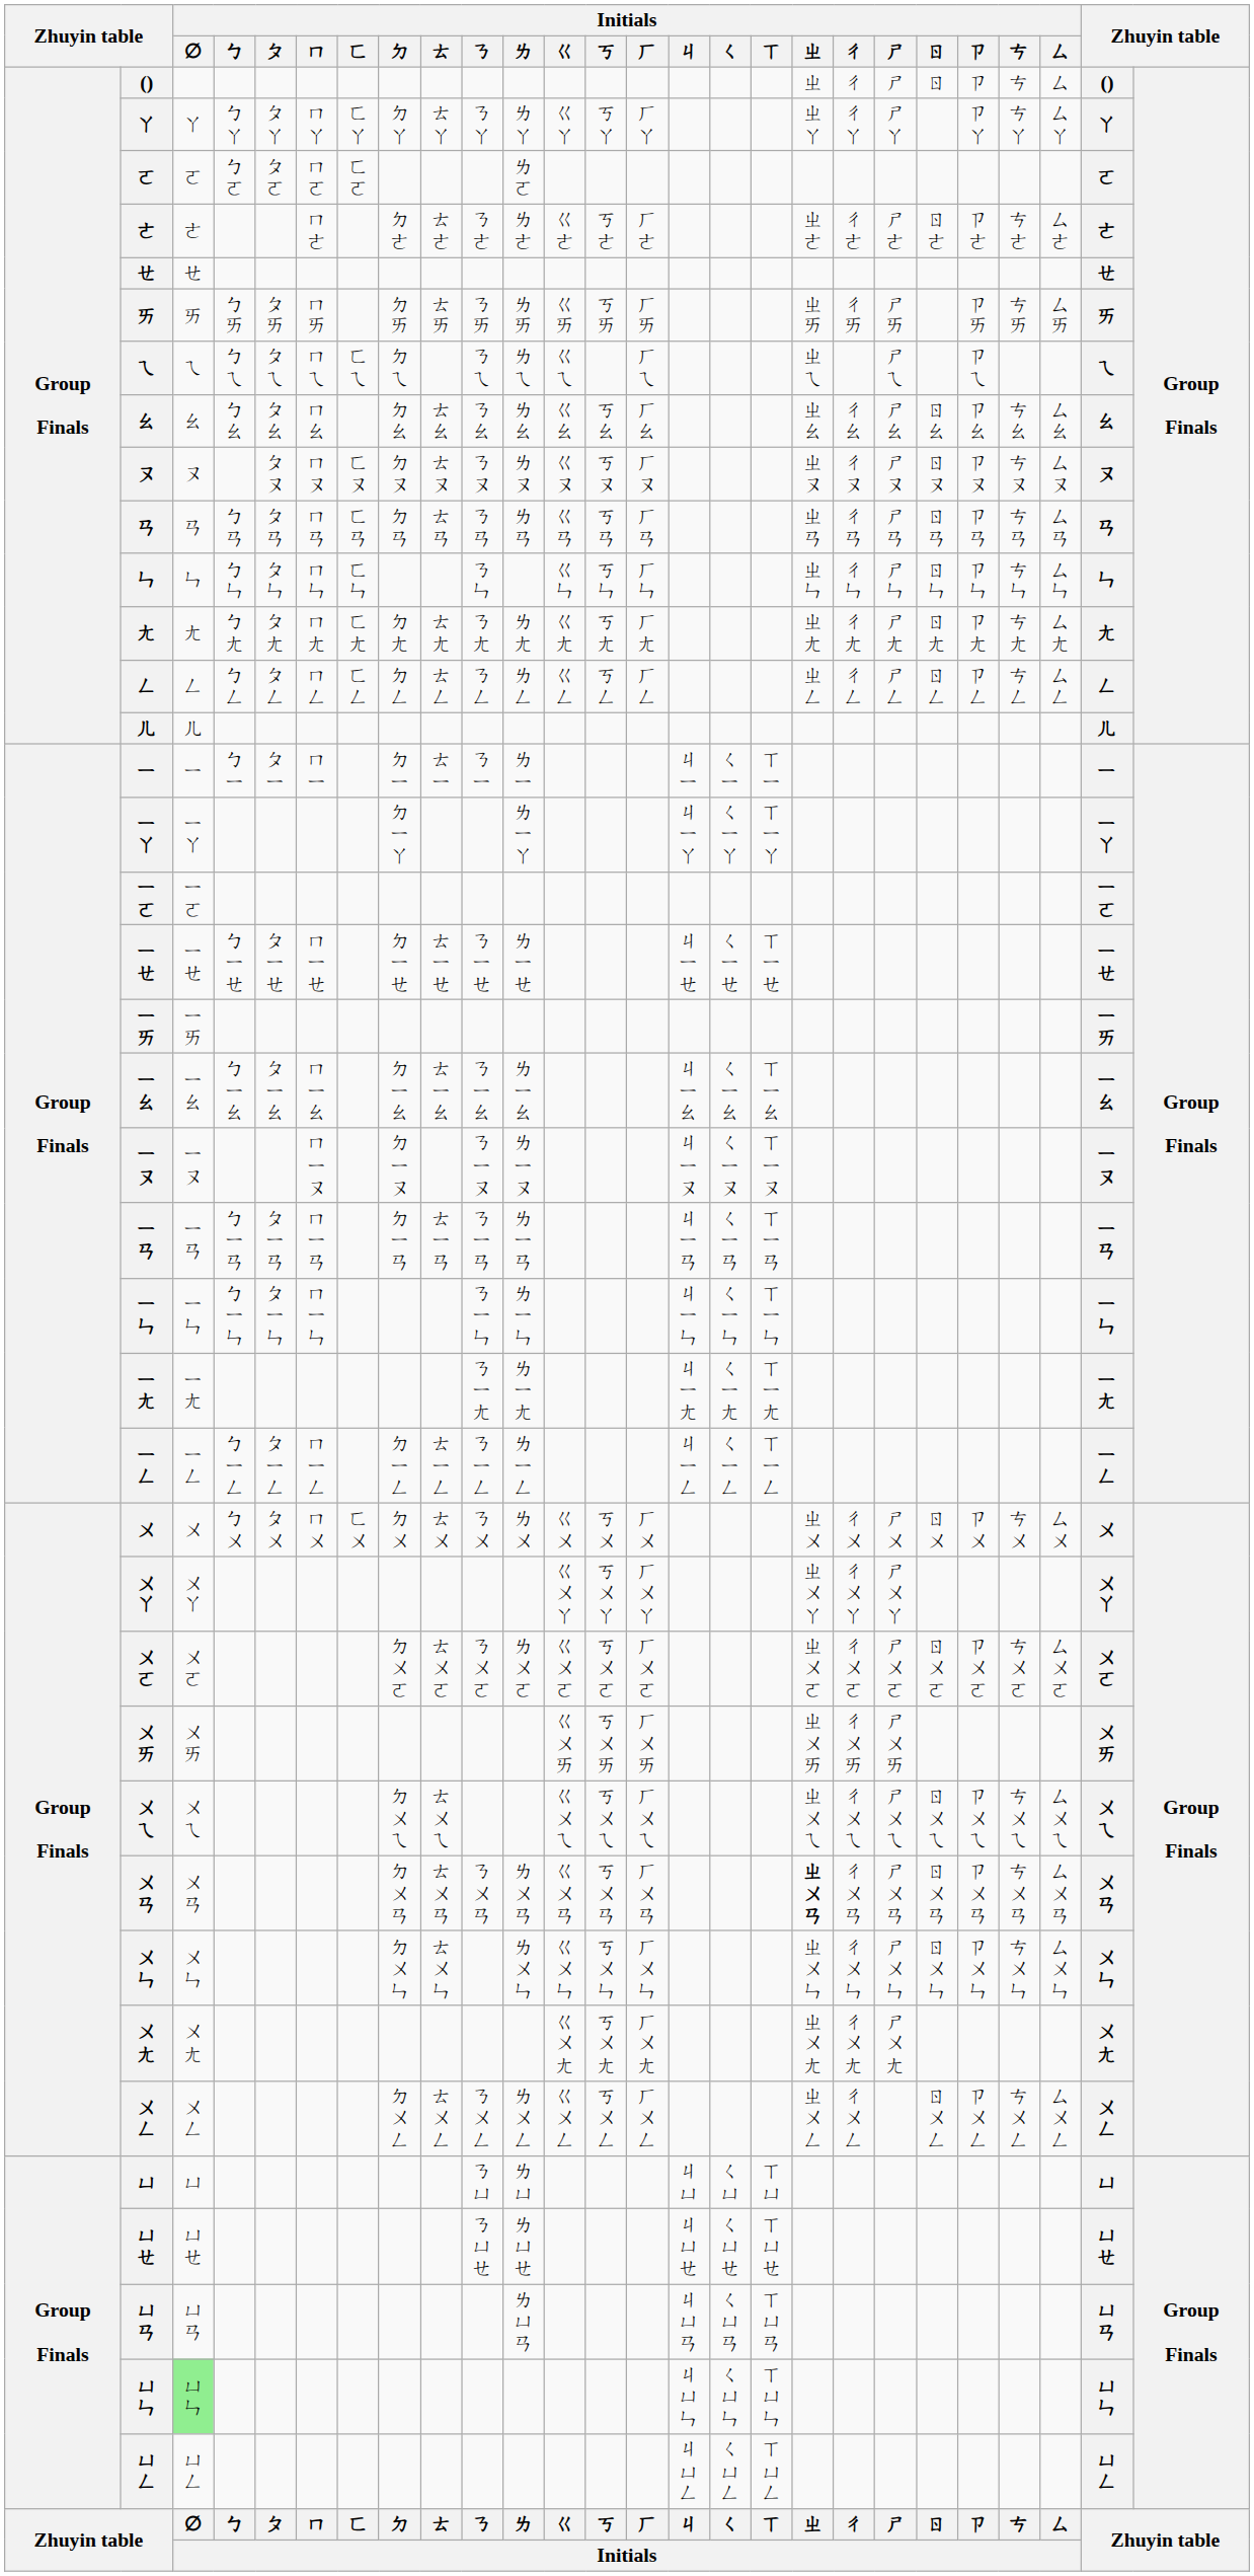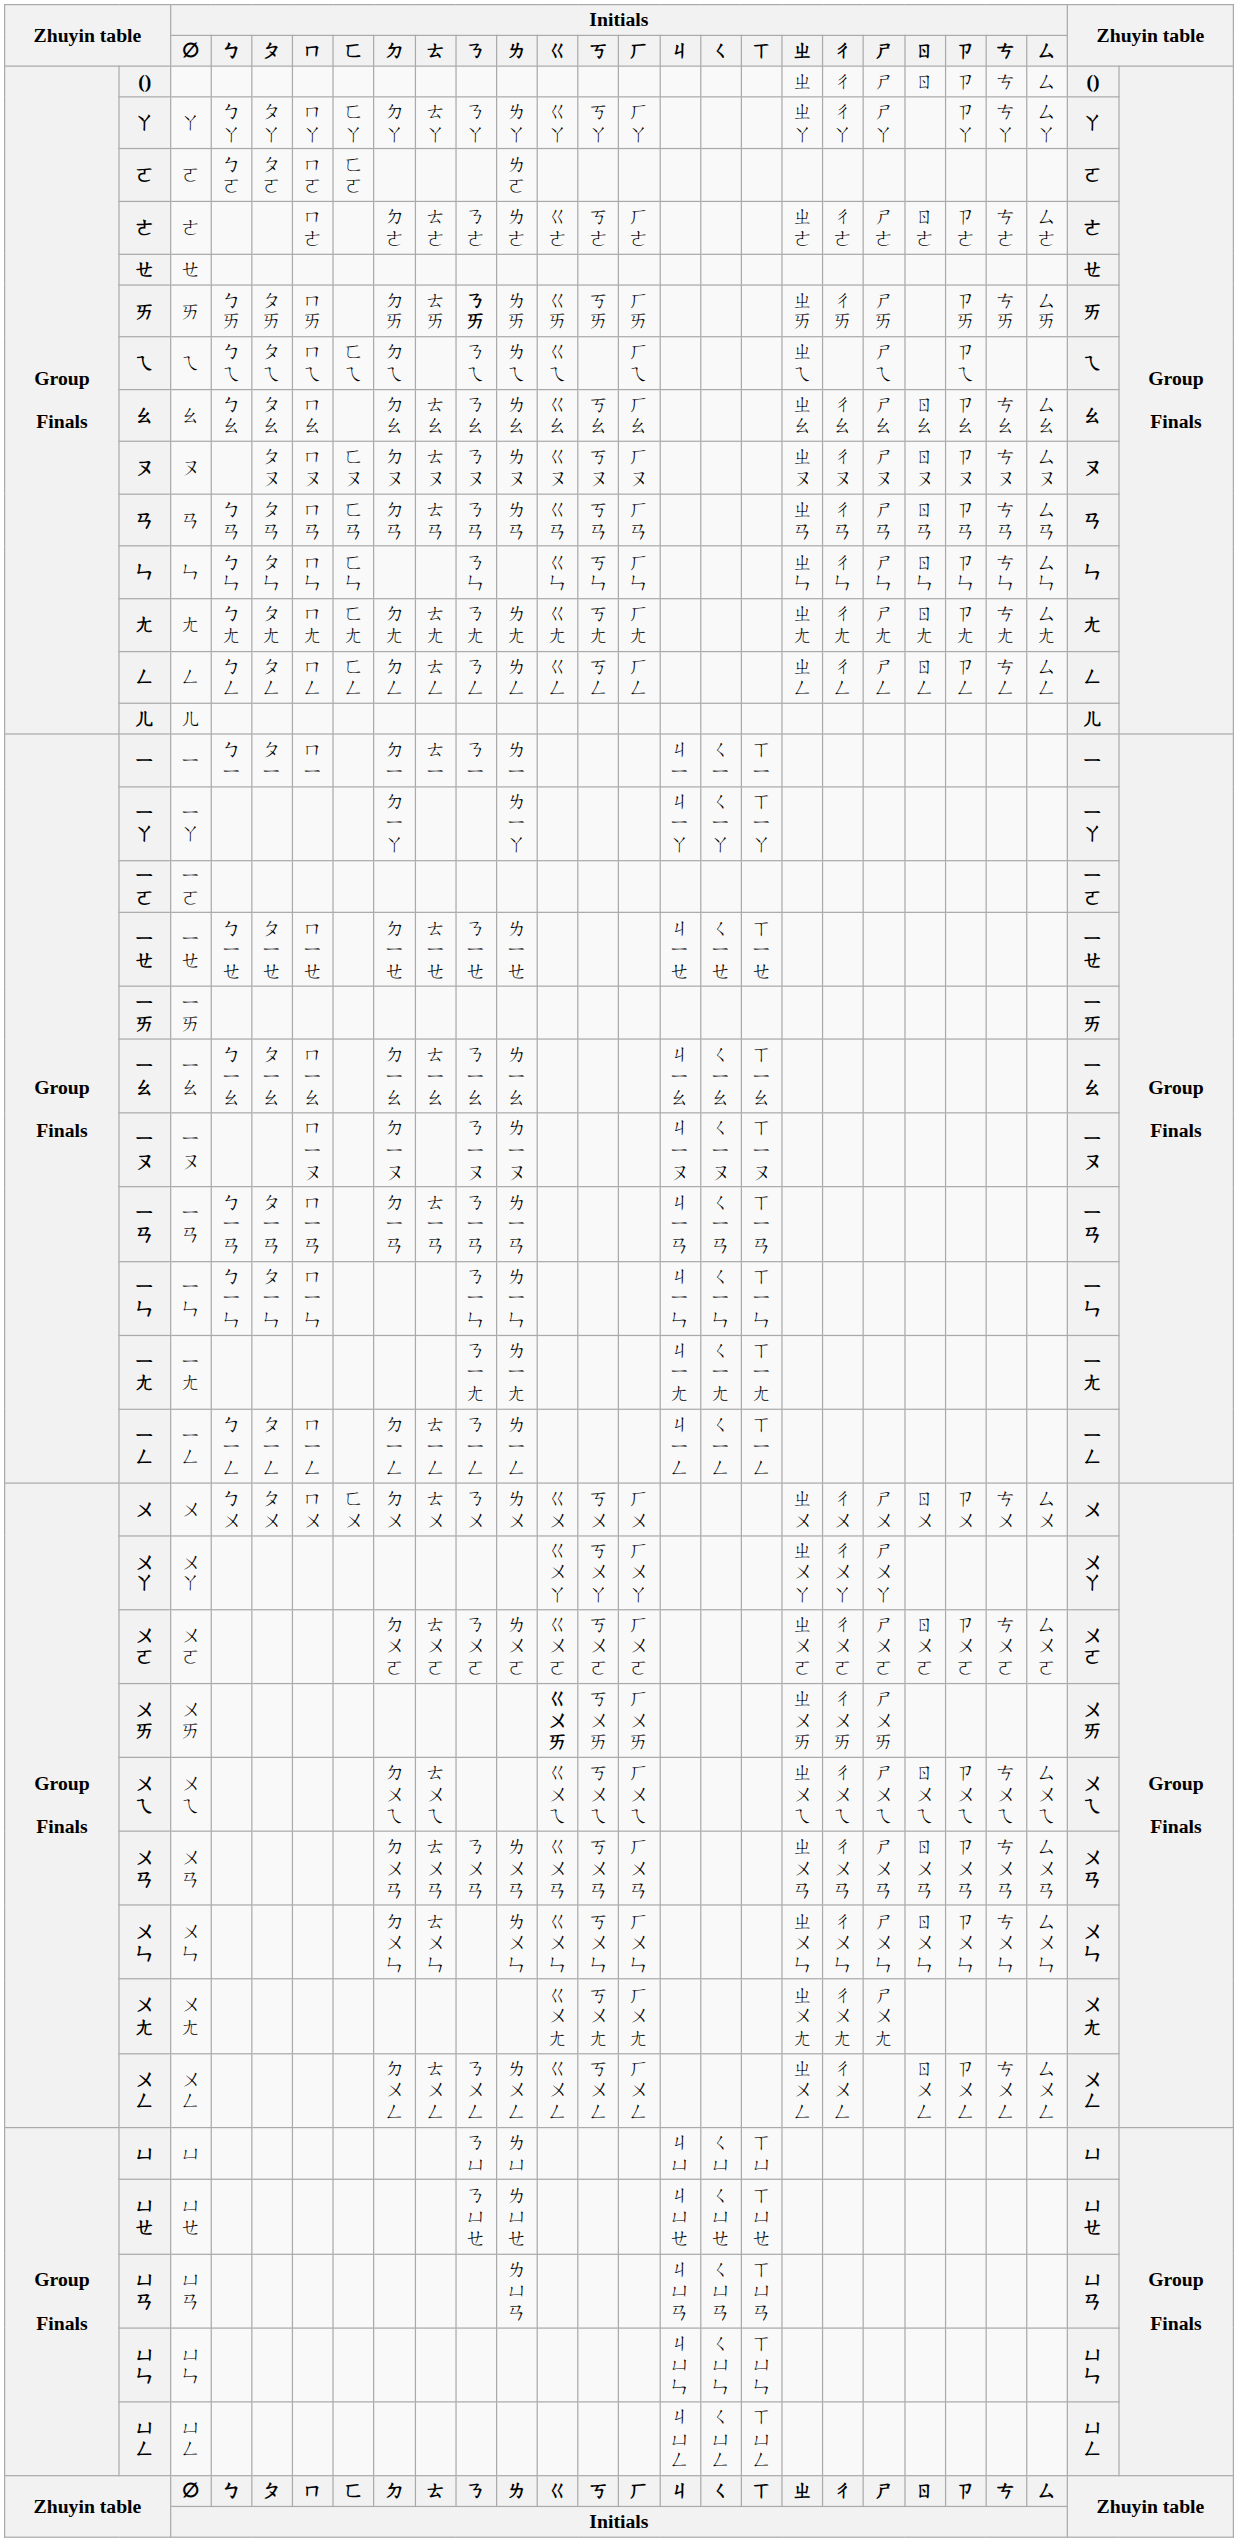row 8 | Initials / ㄋ: normal -> bold
row 31 | Initials / ㄍ: normal -> bold
row 33 | Initials / ㄓ: bold -> normal
row 40 | Initials / ∅: lightgreen background -> no background
